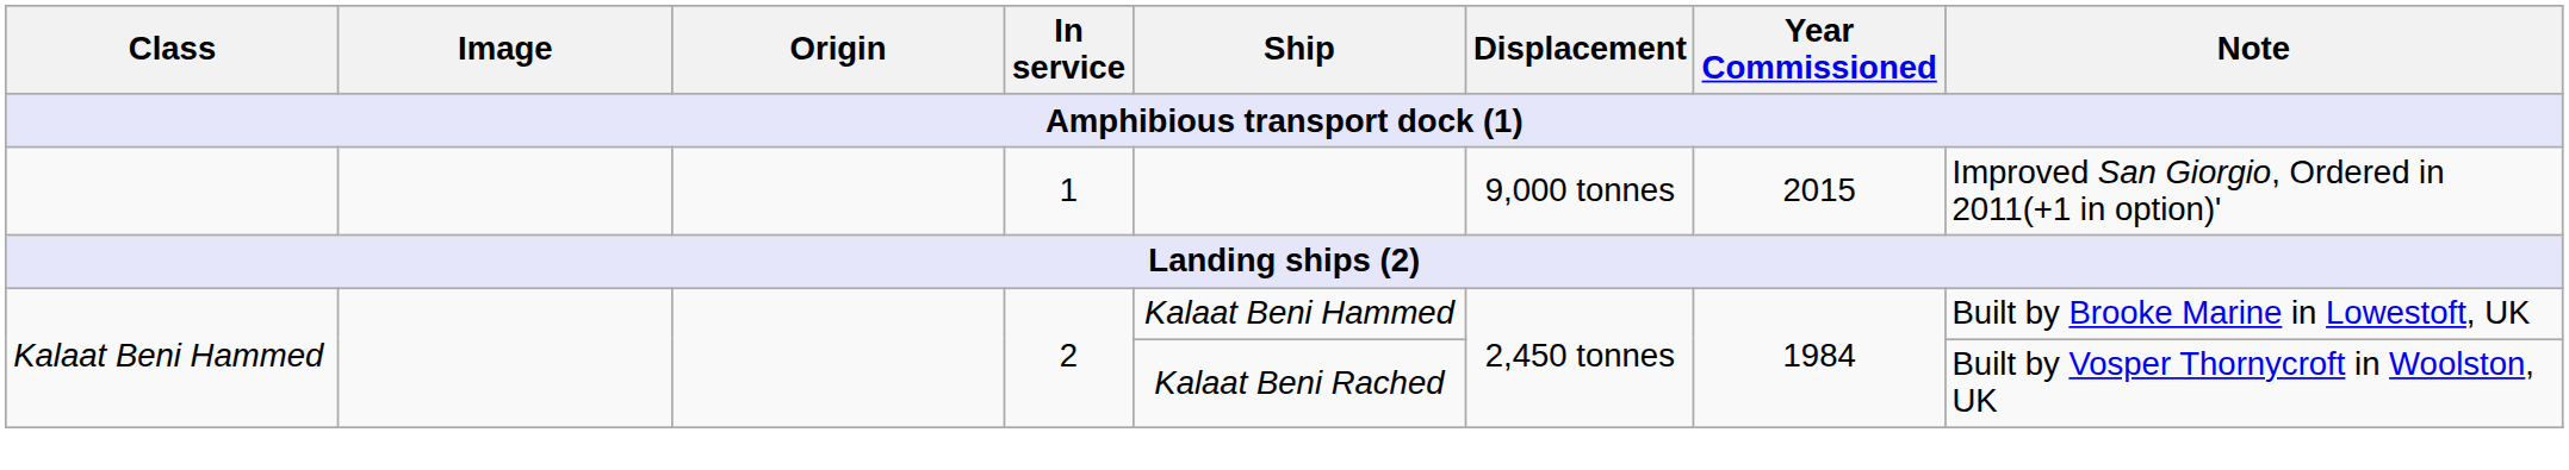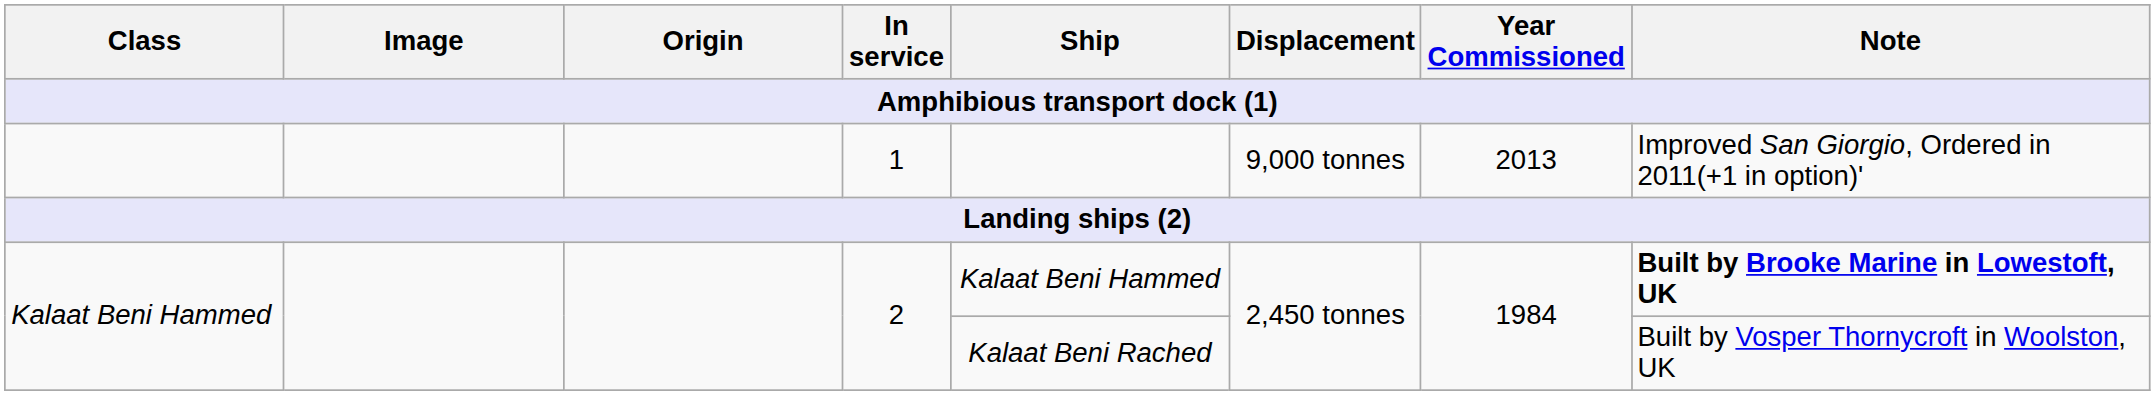row 3 | Year Commissioned: 2015 -> 2013
row 5 | Note: normal -> bold
